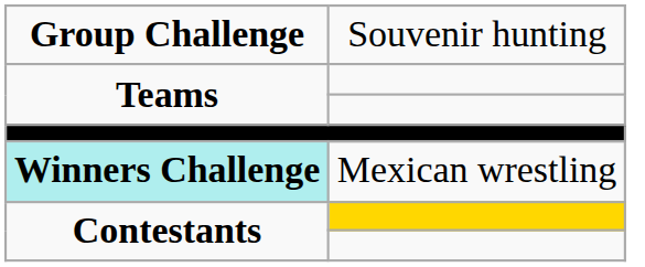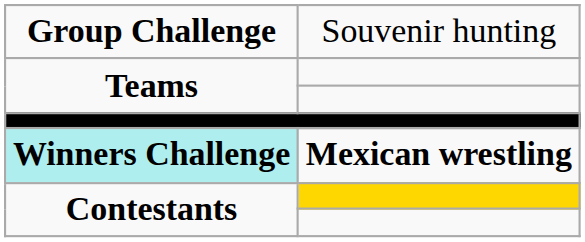row 5 | column 2: normal -> bold
